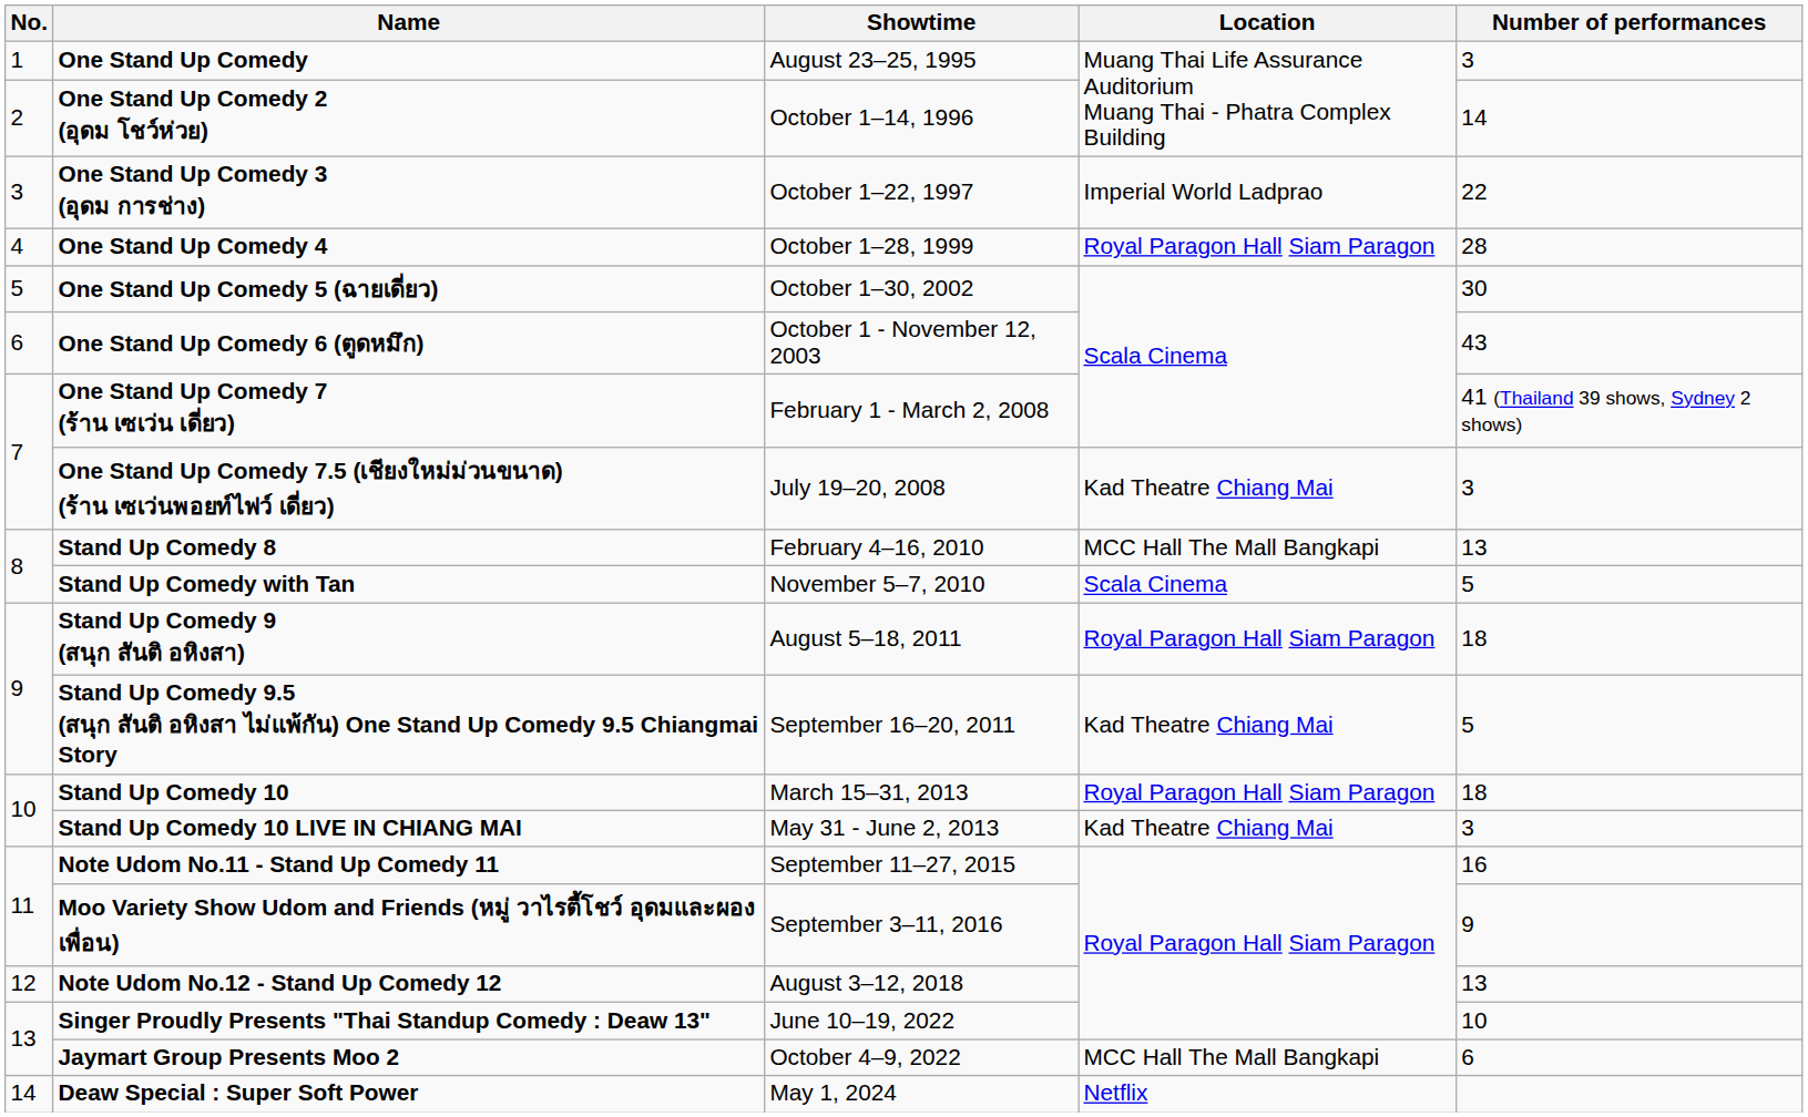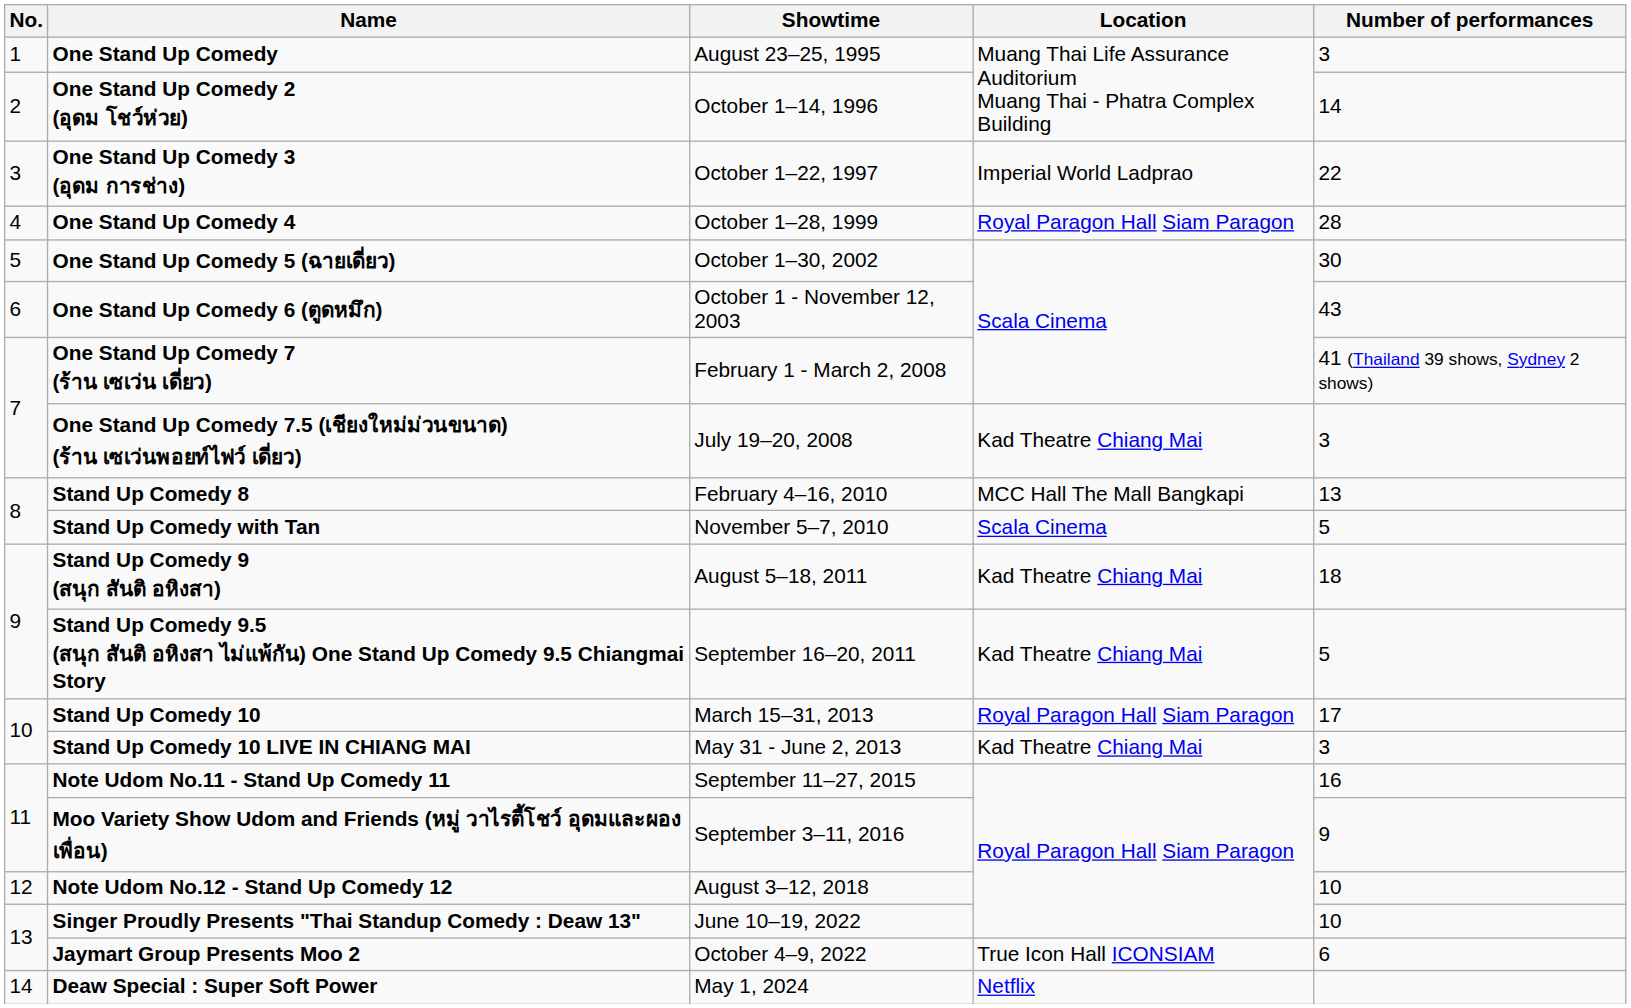Stand Up Comedy 9 (สนุก สันติ อหิงสา) | Location: Royal Paragon Hall Siam Paragon -> Kad Theatre Chiang Mai
Stand Up Comedy 10 | Number of performances: 18 -> 17
Note Udom No.12 - Stand Up Comedy 12 | Number of performances: 13 -> 10
Jaymart Group Presents Moo 2 | Location: MCC Hall The Mall Bangkapi -> True Icon Hall ICONSIAM
